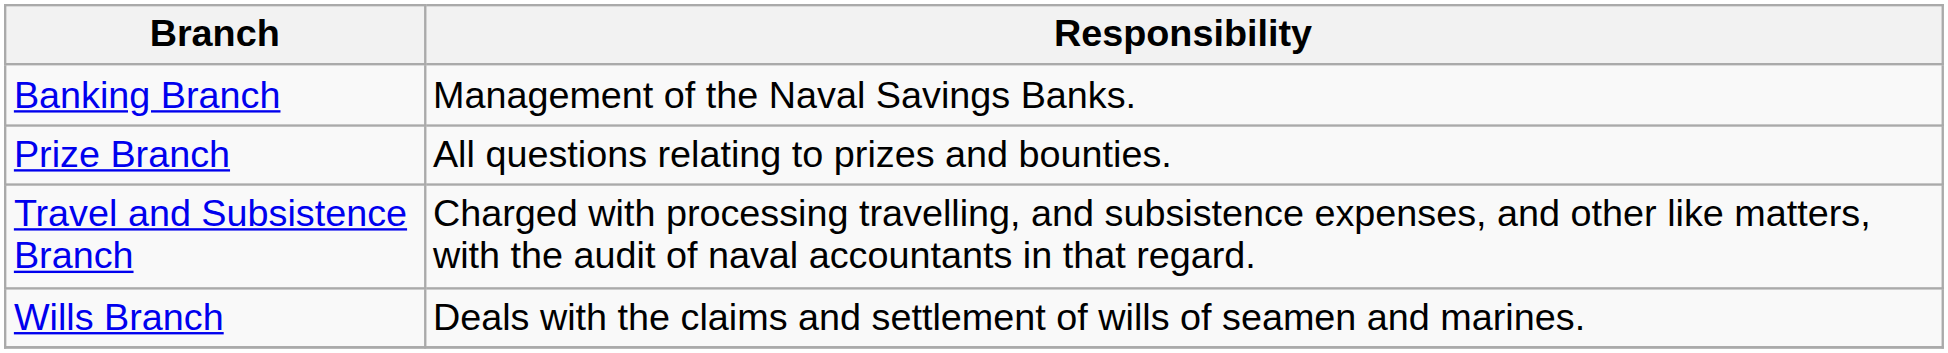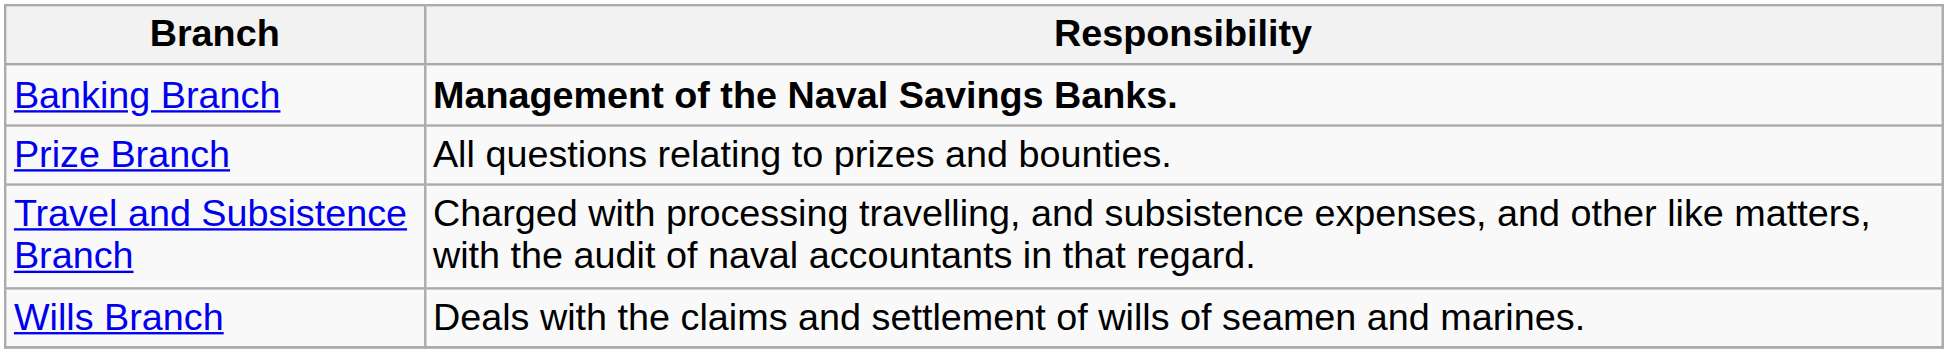Banking Branch | Responsibility: normal -> bold
